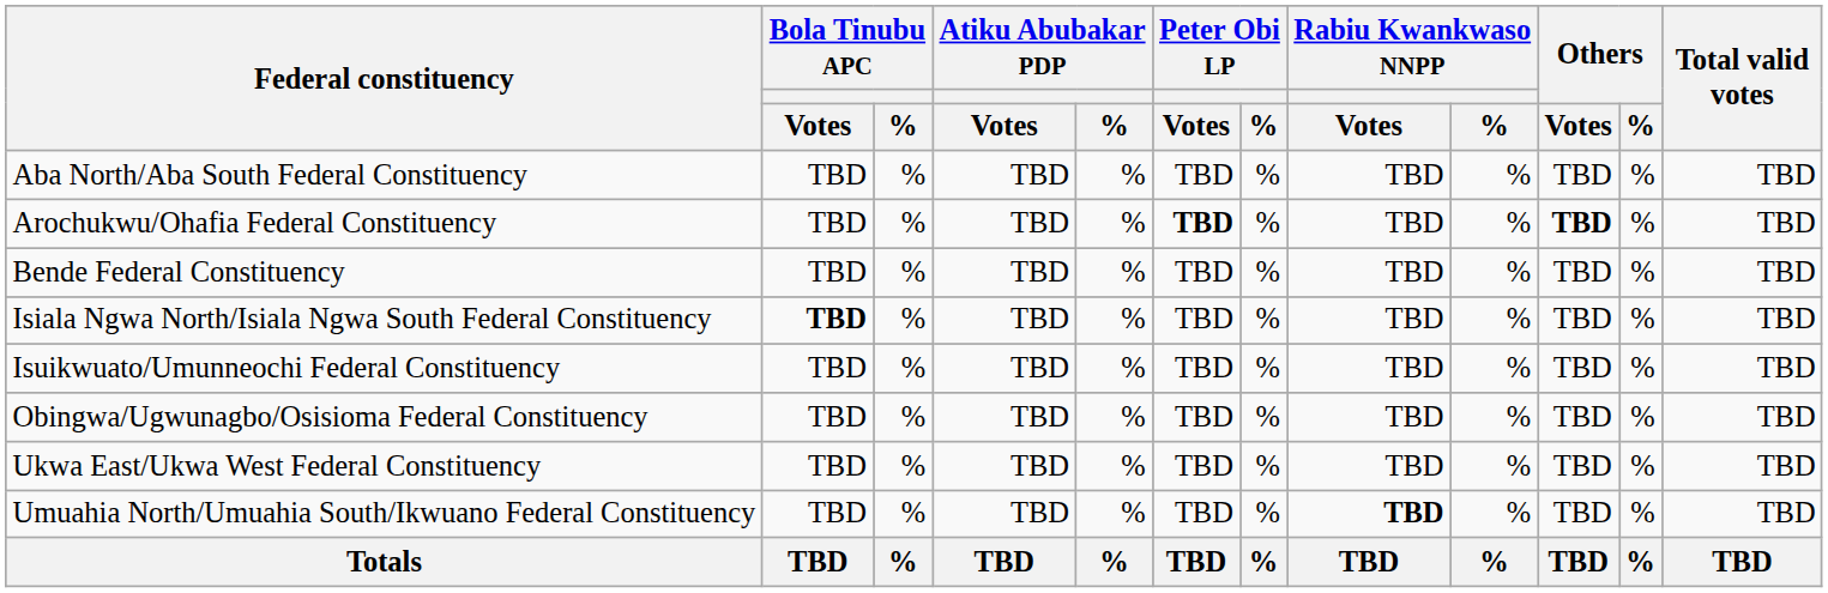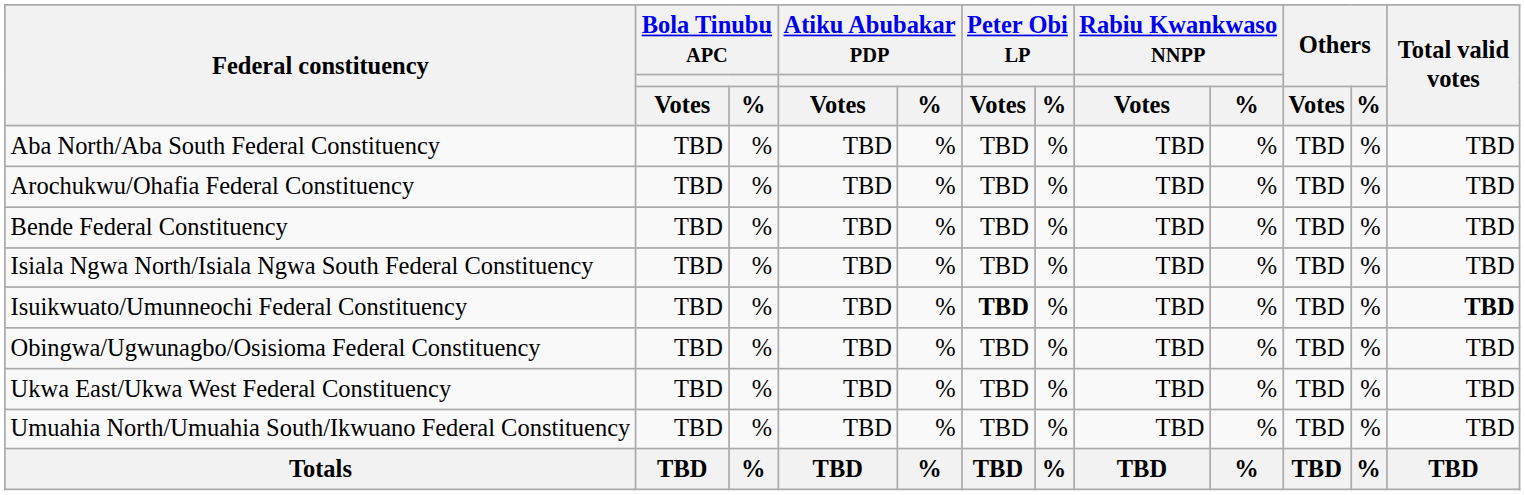Arochukwu/Ohafia Federal Constituency | Peter Obi LP / Votes: bold -> normal
Arochukwu/Ohafia Federal Constituency | Others / Votes: bold -> normal
Isiala Ngwa North/Isiala Ngwa South Federal Constituency | Bola Tinubu APC / Votes: bold -> normal
Isuikwuato/Umunneochi Federal Constituency | Peter Obi LP / Votes: normal -> bold
Isuikwuato/Umunneochi Federal Constituency | Total valid votes: normal -> bold
Umuahia North/Umuahia South/Ikwuano Federal Constituency | Rabiu Kwankwaso NNPP / Votes: bold -> normal
